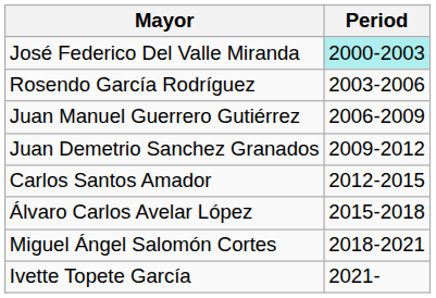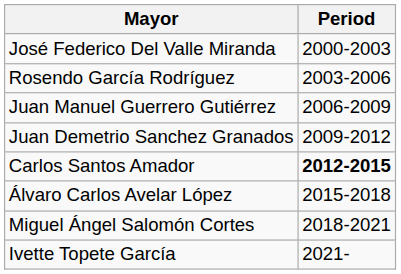José Federico Del Valle Miranda | Period: paleturquoise background -> no background
Carlos Santos Amador | Period: normal -> bold
